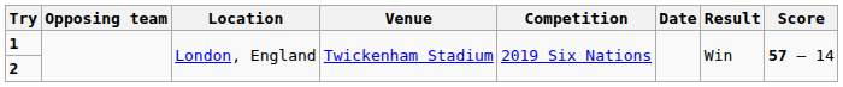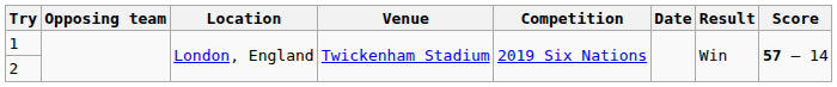1 | Try: bold -> normal
2 | Try: bold -> normal
